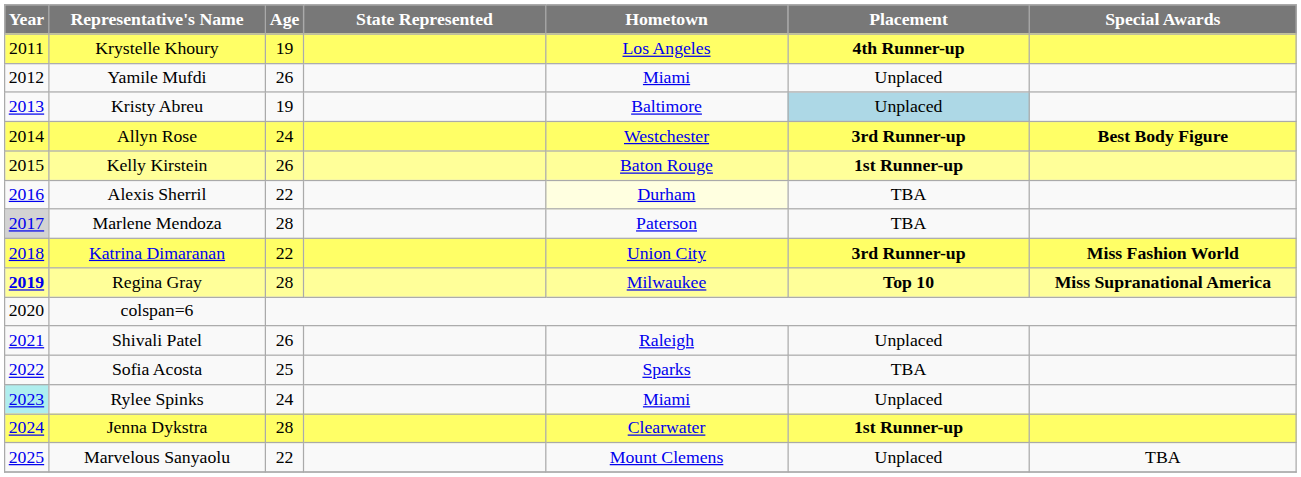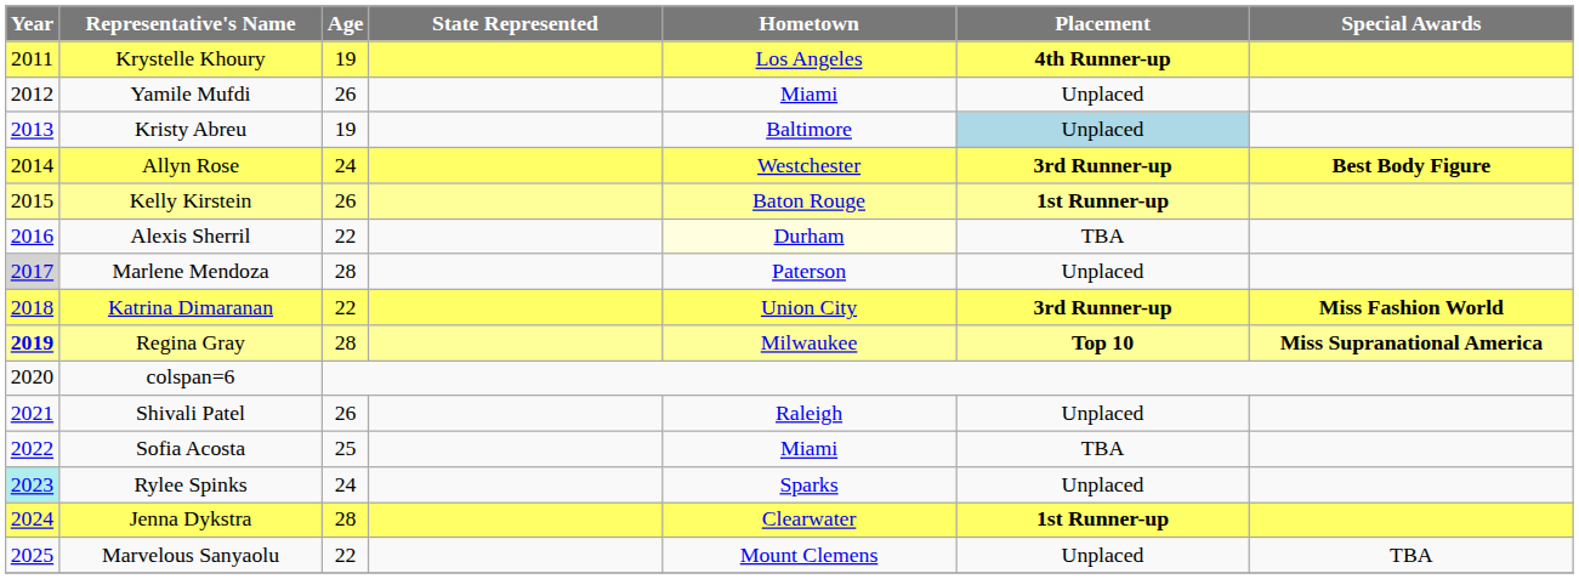Marlene Mendoza | Placement: TBA -> Unplaced
Sofia Acosta | Hometown: Sparks -> Miami
Rylee Spinks | Hometown: Miami -> Sparks
